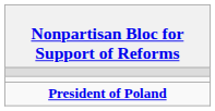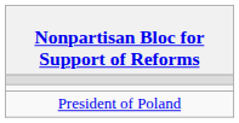President of Poland | column 1: bold -> normal
